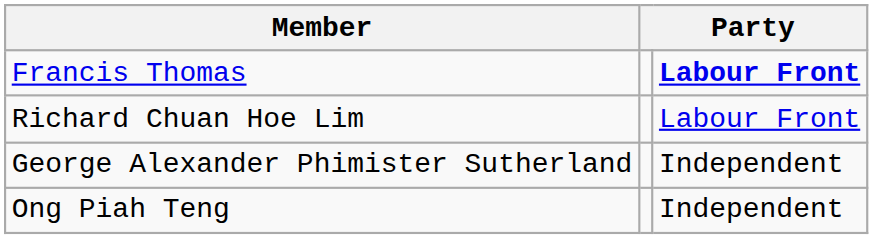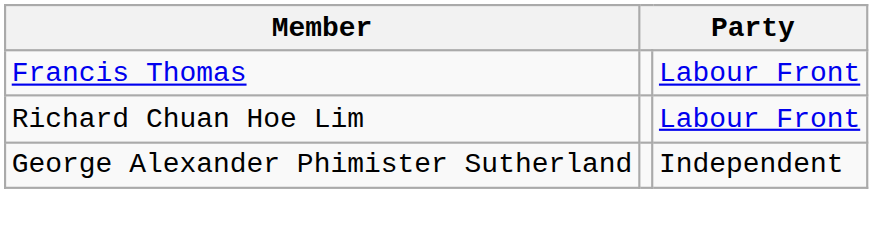Francis Thomas | column 3: bold -> normal
- row: Ong Piah Teng | Independent
